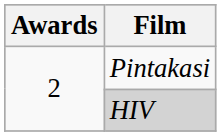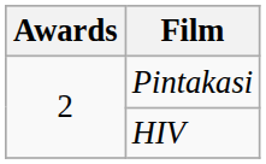HIV | Film: lightgrey background -> no background
